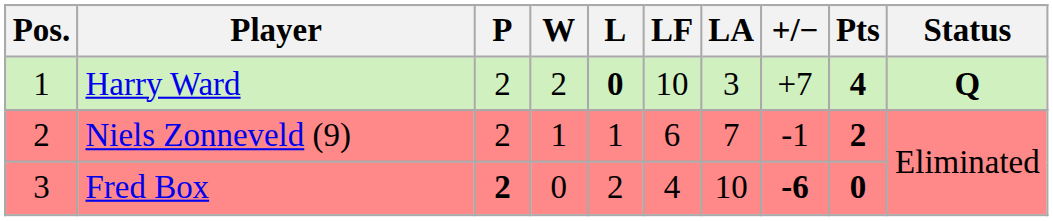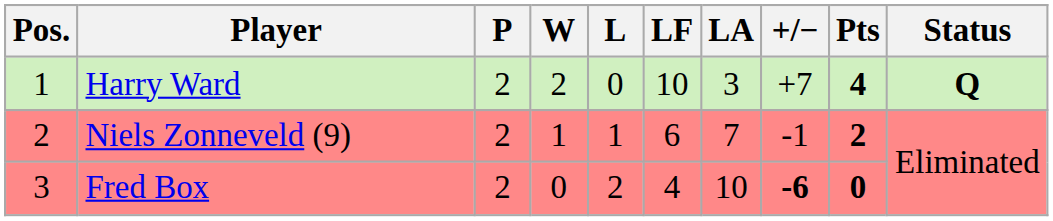Harry Ward | L: bold -> normal
Fred Box | P: bold -> normal
